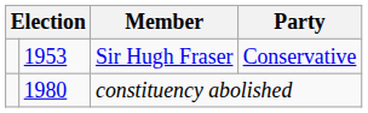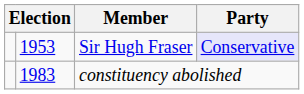Sir Hugh Fraser | Party: no background -> lavender background
constituency abolished | column 2: 1980 -> 1983
